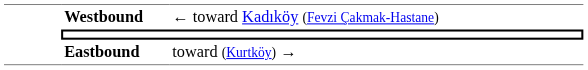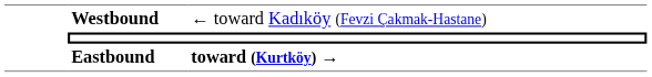Eastbound | column 2: normal -> bold
